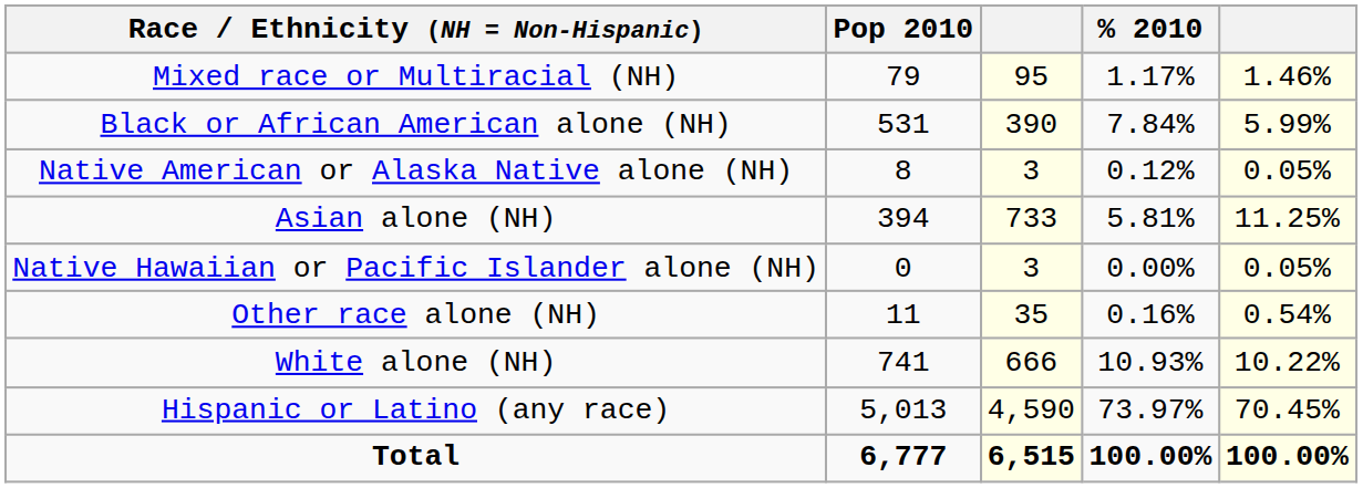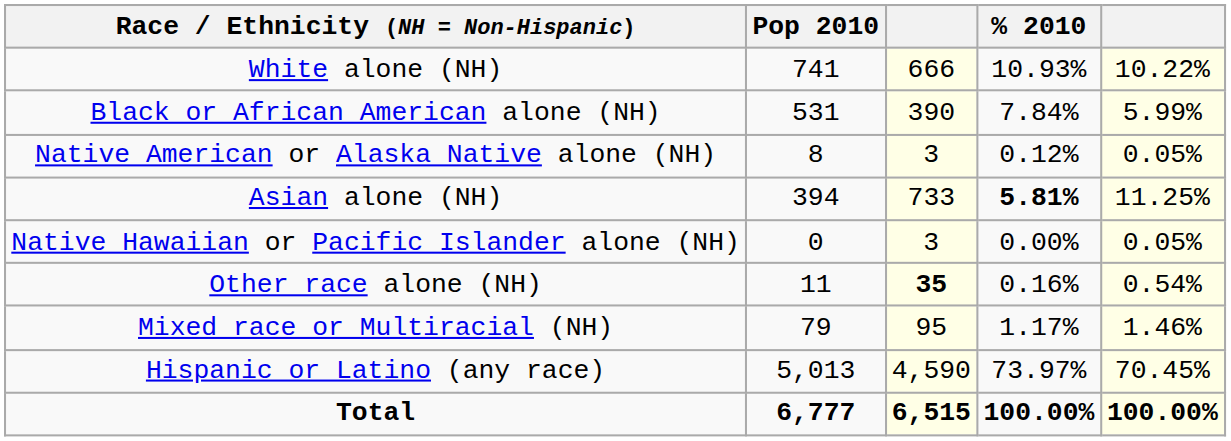rows swapped: White alone (NH) <-> Mixed race or Multiracial (NH)
Asian alone (NH) | % 2010: normal -> bold
Other race alone (NH) | column 3: normal -> bold
